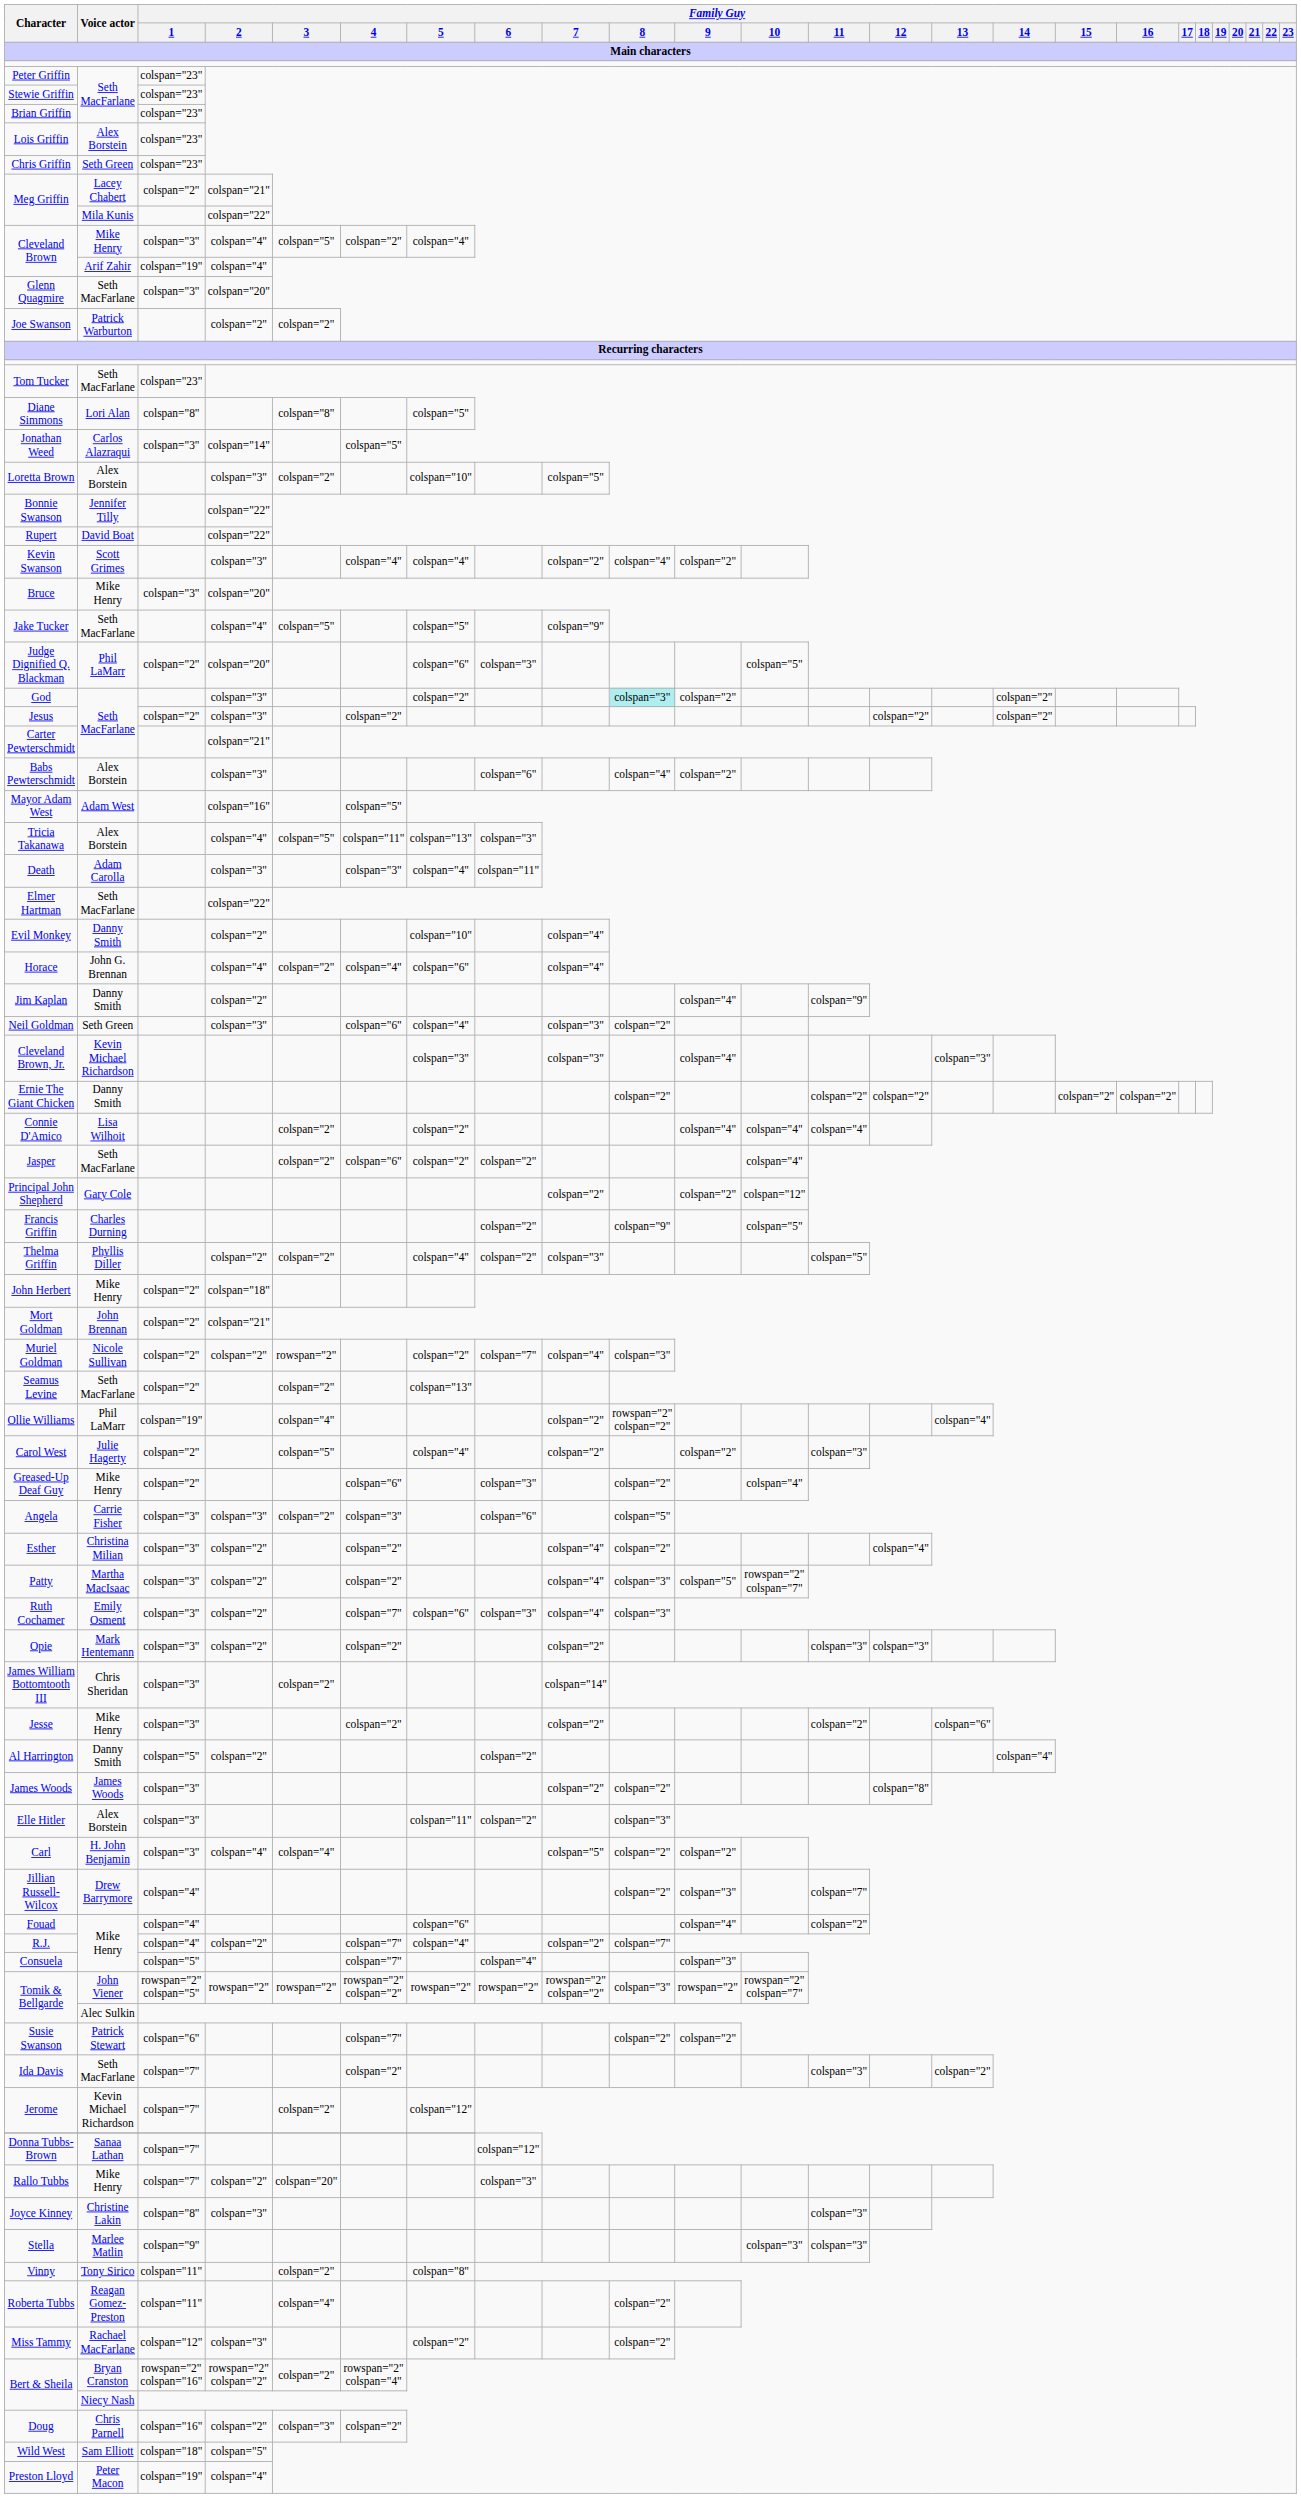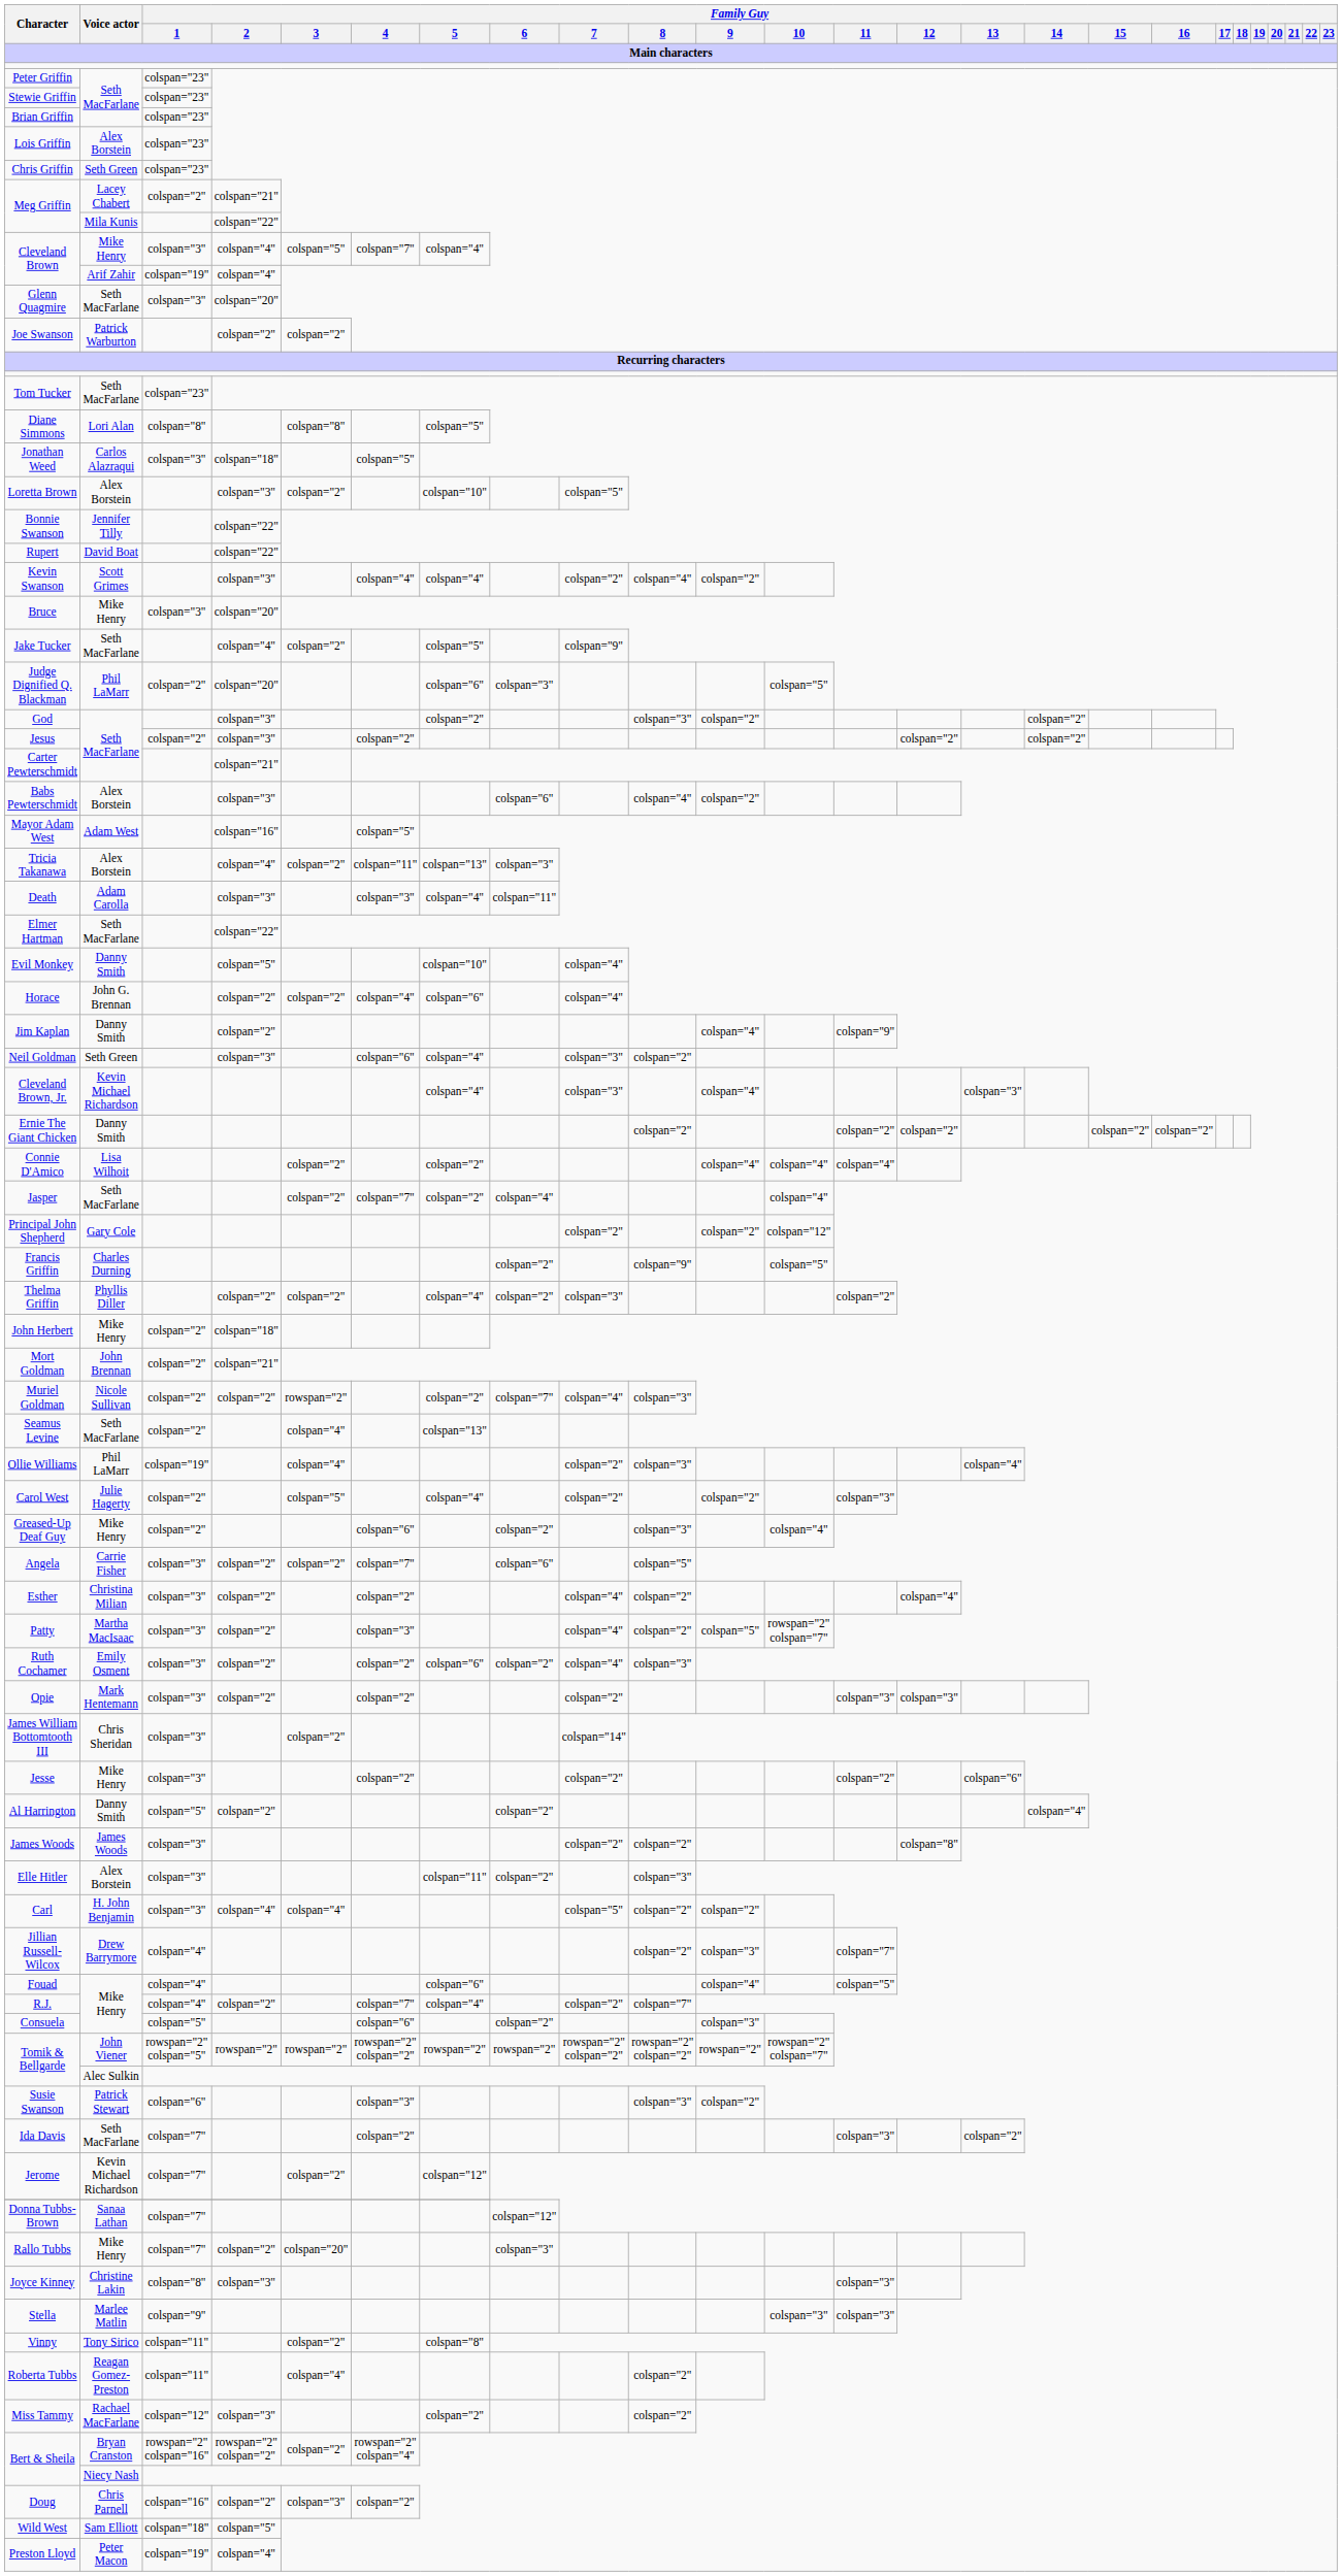Cleveland Brown / Mike Henry | Family Guy / 4: colspan="2" -> colspan="7"
Jonathan Weed | Family Guy / 2: colspan="14" -> colspan="18"
Jake Tucker | Family Guy / 3: colspan="5" -> colspan="2"
God | Family Guy / 8: paleturquoise background -> no background
Tricia Takanawa | Family Guy / 3: colspan="5" -> colspan="2"
Evil Monkey | Family Guy / 2: colspan="2" -> colspan="5"
Horace | Family Guy / 2: colspan="4" -> colspan="2"
Cleveland Brown, Jr. | Family Guy / 5: colspan="3" -> colspan="4"
Jasper | Family Guy / 4: colspan="6" -> colspan="7"
Jasper | Family Guy / 6: colspan="2" -> colspan="4"
Thelma Griffin | Family Guy / 11: colspan="5" -> colspan="2"
Seamus Levine | Family Guy / 3: colspan="2" -> colspan="4"
Ollie Williams | Family Guy / 8: rowspan="2" colspan="2" -> colspan="3"
Greased-Up Deaf Guy | Family Guy / 6: colspan="3" -> colspan="2"
Greased-Up Deaf Guy | Family Guy / 8: colspan="2" -> colspan="3"
Angela | Family Guy / 2: colspan="3" -> colspan="2"
Angela | Family Guy / 4: colspan="3" -> colspan="7"
Patty | Family Guy / 4: colspan="2" -> colspan="3"
Patty | Family Guy / 8: colspan="3" -> colspan="2"
Ruth Cochamer | Family Guy / 4: colspan="7" -> colspan="2"
Ruth Cochamer | Family Guy / 6: colspan="3" -> colspan="2"
Fouad | Family Guy / 11: colspan="2" -> colspan="5"
Consuela | Family Guy / 4: colspan="7" -> colspan="6"
Consuela | Family Guy / 6: colspan="4" -> colspan="2"
Tomik & Bellgarde / John Viener | Family Guy / 8: colspan="3" -> rowspan="2" colspan="2"
Susie Swanson | Family Guy / 4: colspan="7" -> colspan="3"
Susie Swanson | Family Guy / 8: colspan="2" -> colspan="3"
